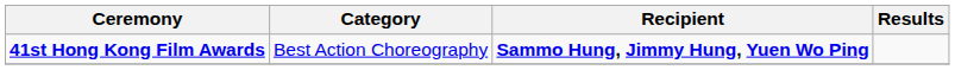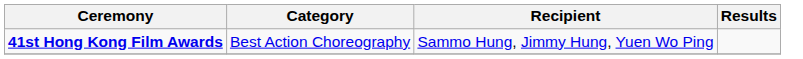41st Hong Kong Film Awards | Recipient: bold -> normal
